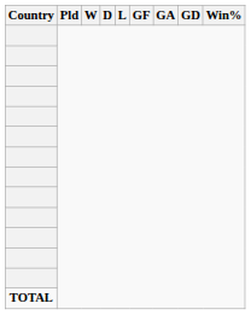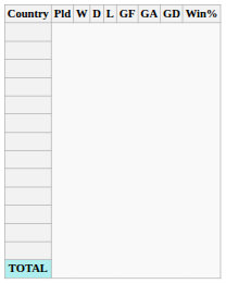row 15 | Country: no background -> paleturquoise background
